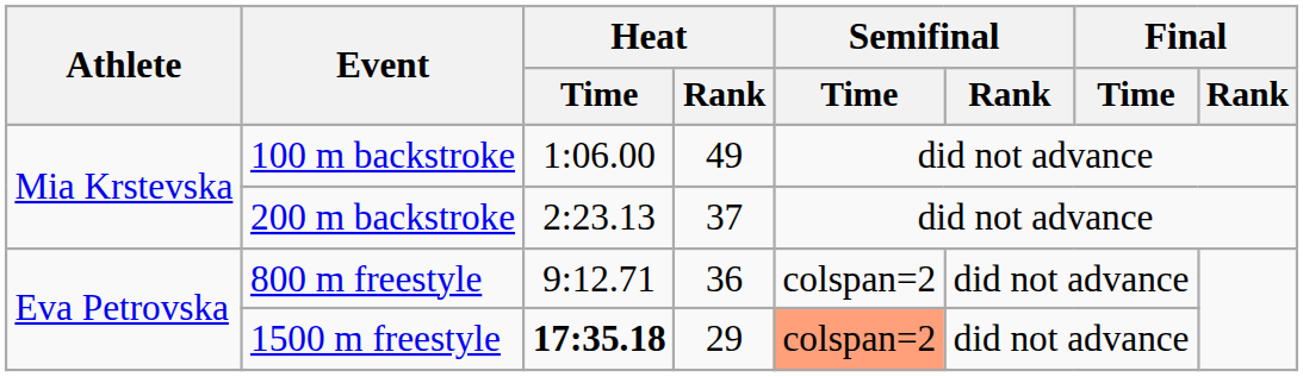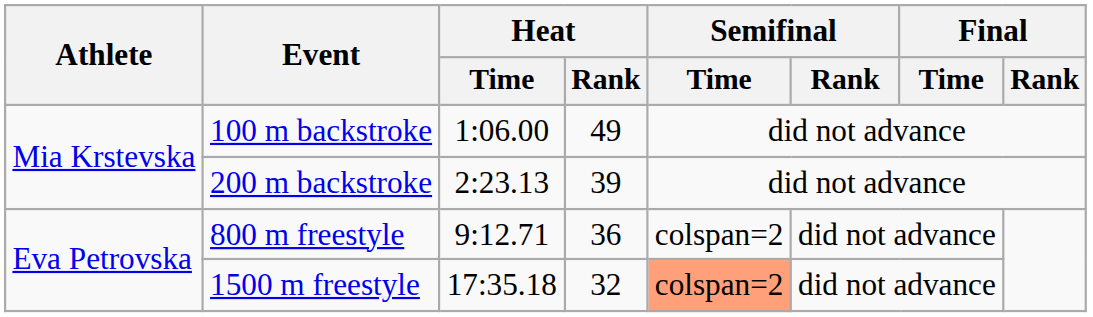200 m backstroke | Heat / Rank: 37 -> 39
1500 m freestyle | Heat / Time: bold -> normal
1500 m freestyle | Heat / Rank: 29 -> 32
